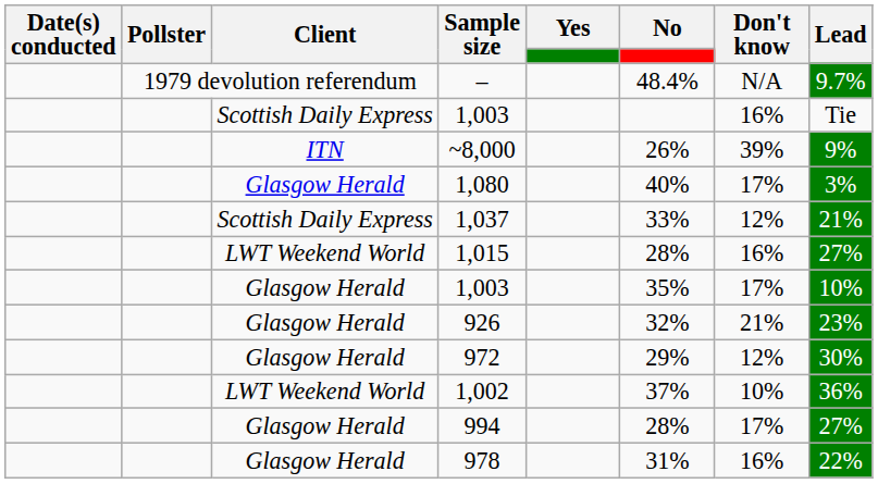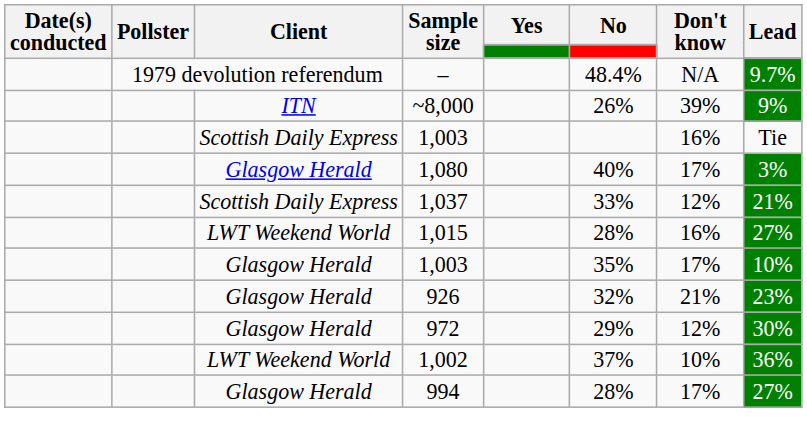rows swapped: ~8,000 <-> Scottish Daily Express / 1,003
- row: Glasgow Herald | 978 | 31% | 16% | 22%
